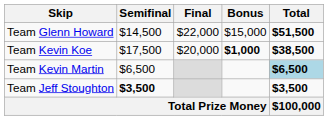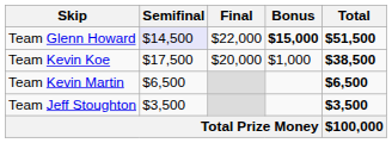Team Glenn Howard | Semifinal: no background -> lavender background
Team Glenn Howard | Bonus: normal -> bold
Team Kevin Koe | Bonus: bold -> normal
Team Kevin Martin | Total: lightblue background -> no background
Team Jeff Stoughton | Semifinal: bold -> normal
